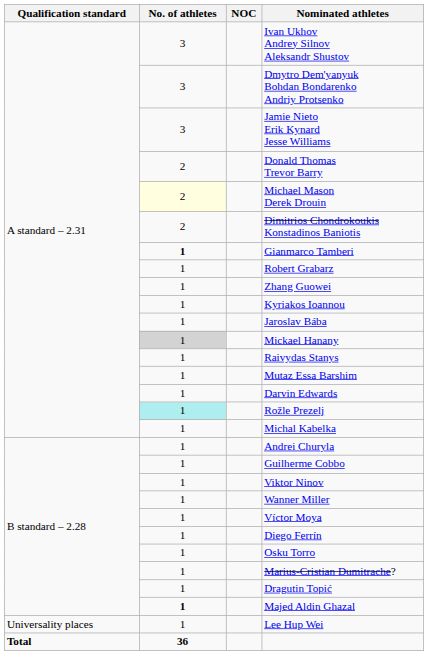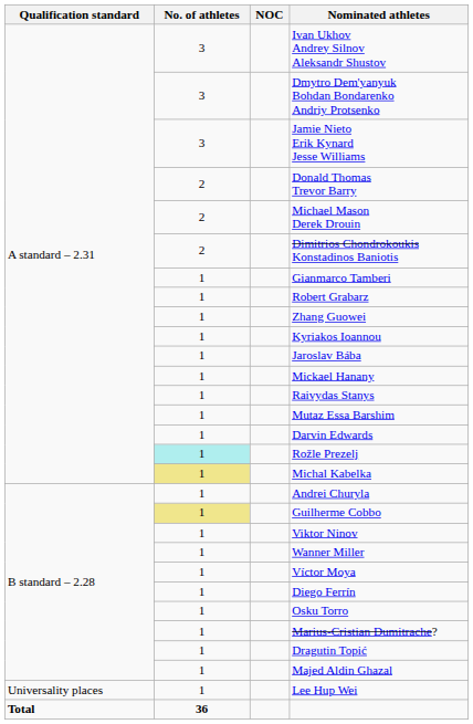Michael Mason Derek Drouin | No. of athletes: lightyellow background -> no background
Gianmarco Tamberi | No. of athletes: bold -> normal
Mickael Hanany | No. of athletes: lightgrey background -> no background
Michal Kabelka | No. of athletes: no background -> khaki background
Guilherme Cobbo | No. of athletes: no background -> khaki background
Majed Aldin Ghazal | No. of athletes: bold -> normal
